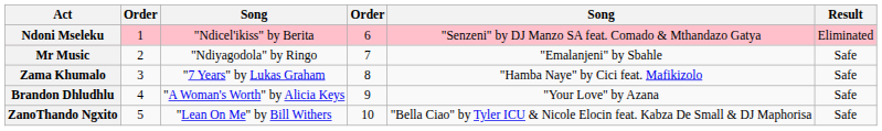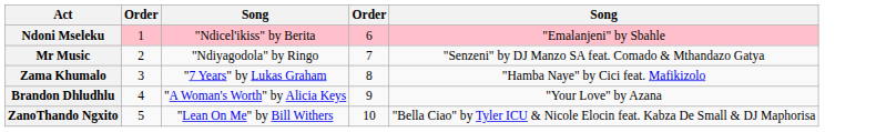- column: Result | Eliminated | Safe | Safe | Safe | Safe
Ndoni Mseleku | column 5: "Senzeni" by DJ Manzo SA feat. Comado & Mthandazo Gatya -> "Emalanjeni" by Sbahle
Mr Music | column 5: "Emalanjeni" by Sbahle -> "Senzeni" by DJ Manzo SA feat. Comado & Mthandazo Gatya
